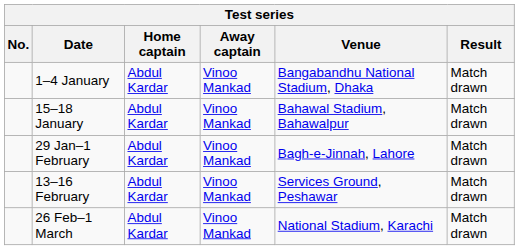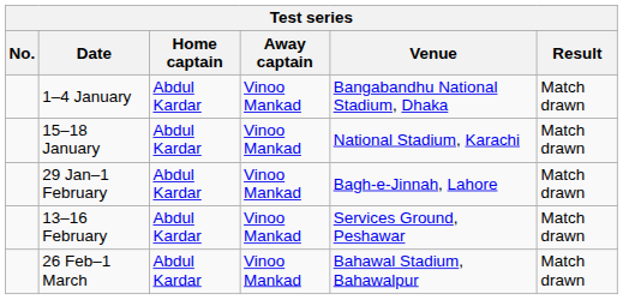15–18 January | Venue: Bahawal Stadium, Bahawalpur -> National Stadium, Karachi
26 Feb–1 March | Venue: National Stadium, Karachi -> Bahawal Stadium, Bahawalpur
